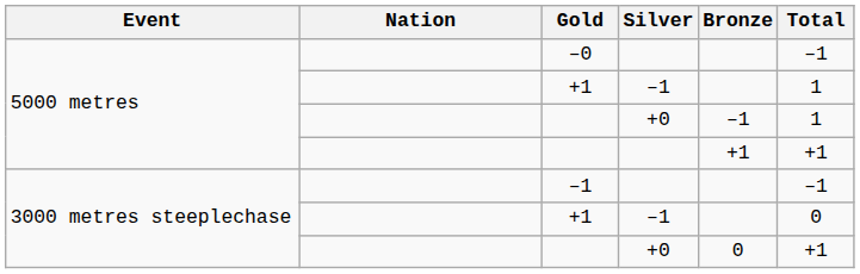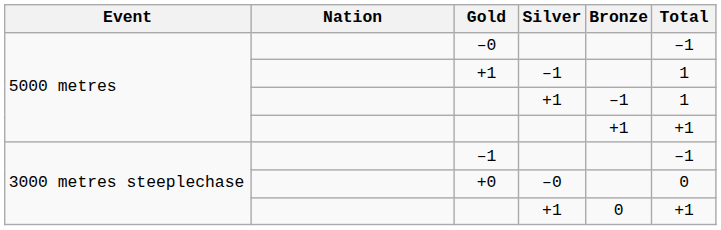row 4 | Silver: +0 -> +1
row 7 | Gold: +1 -> +0
row 7 | Silver: –1 -> –0
row 8 | Silver: +0 -> +1
